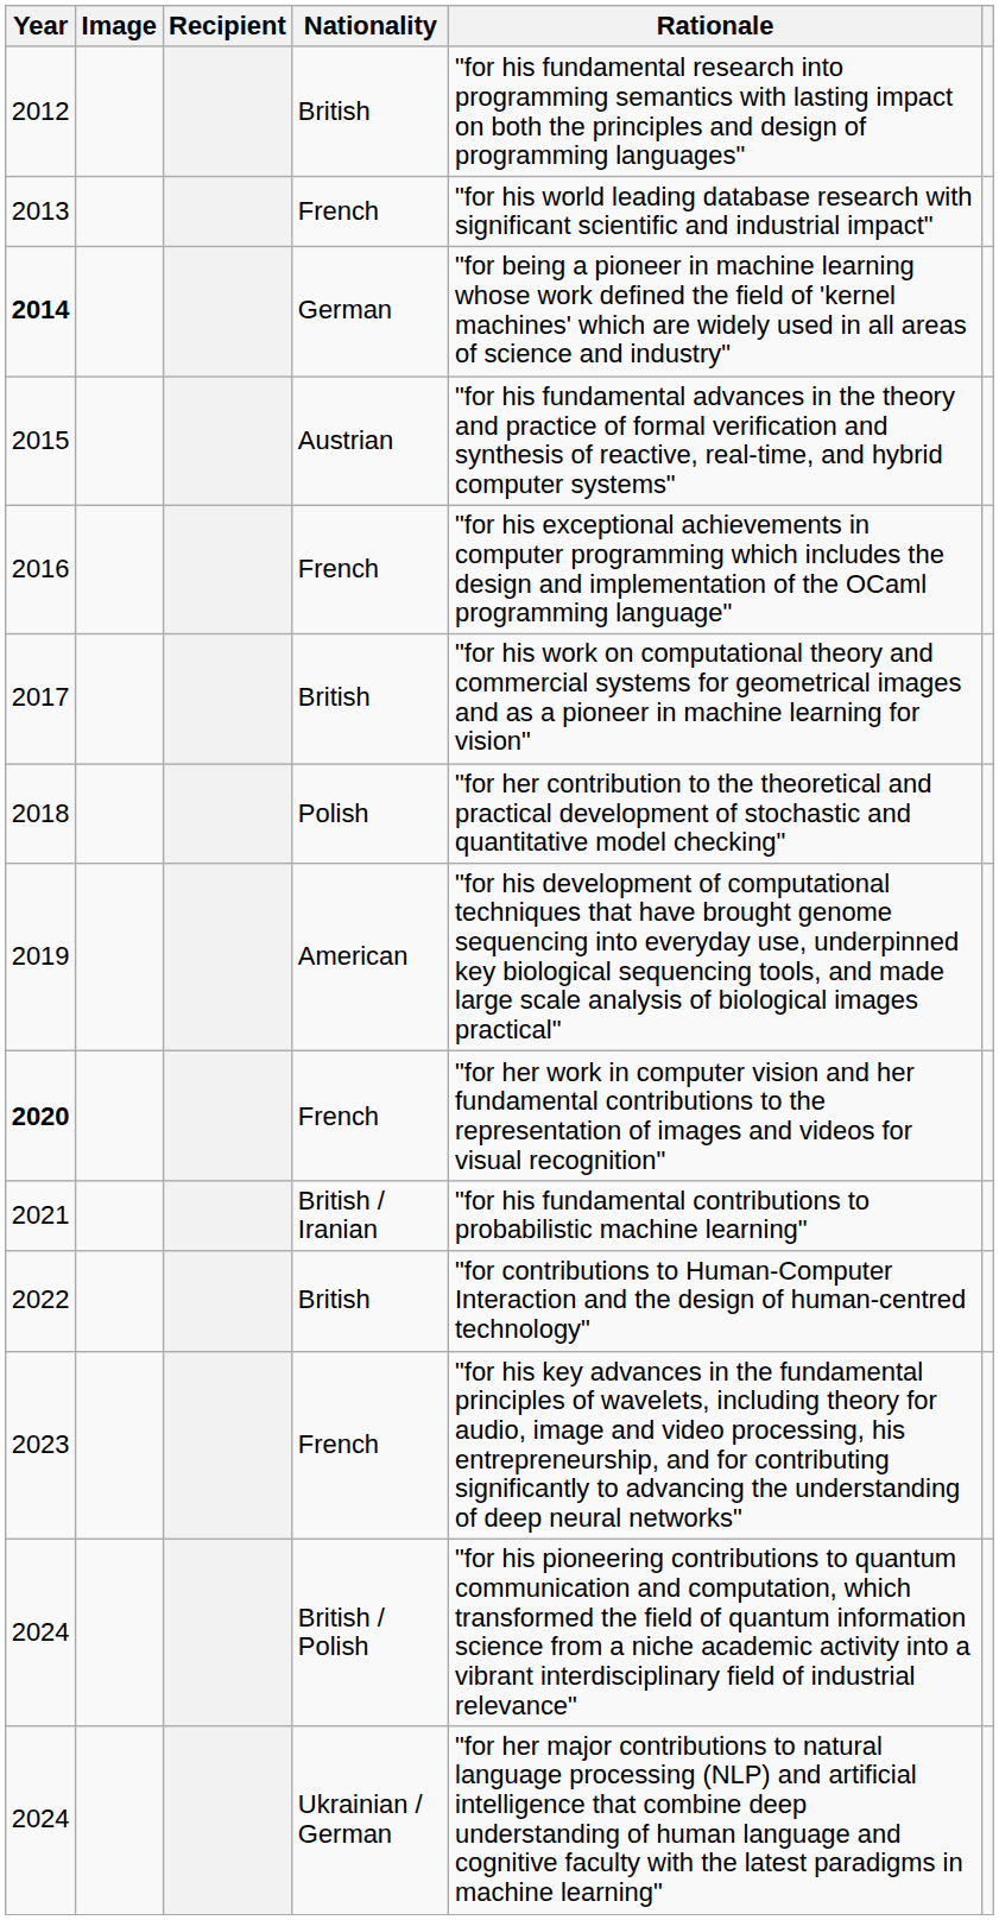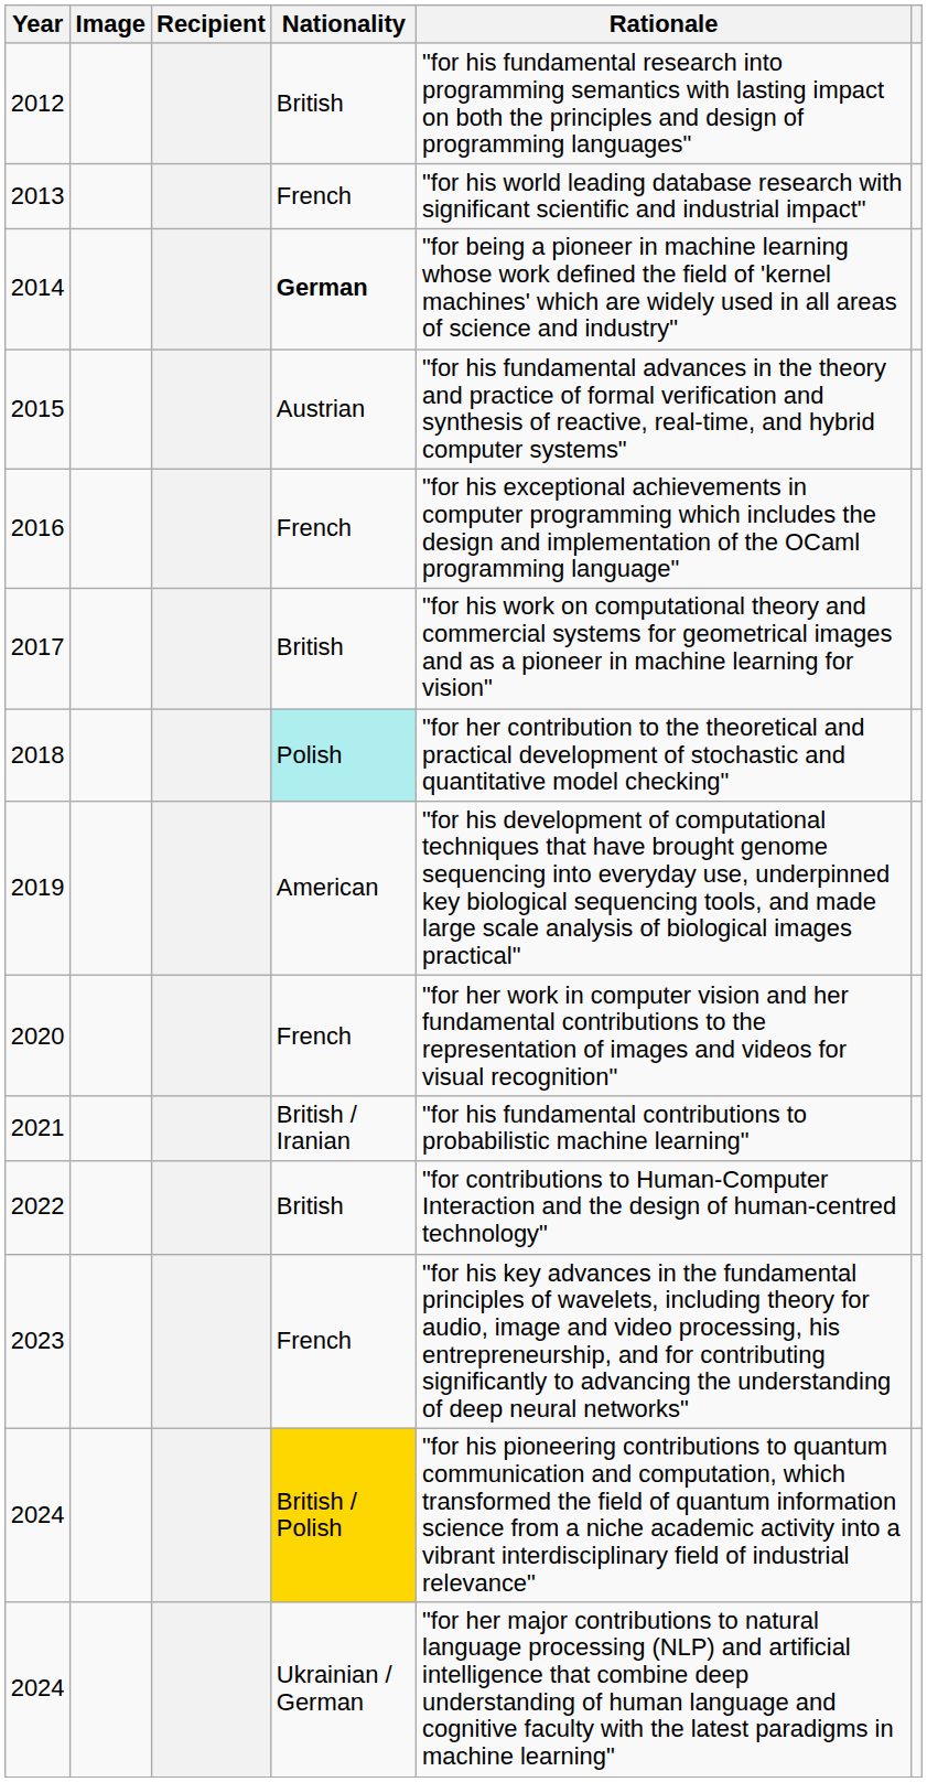2014 | Year: bold -> normal
2014 | Nationality: normal -> bold
2018 | Nationality: no background -> paleturquoise background
2020 | Year: bold -> normal
2024 / British / Polish | Nationality: no background -> gold background
